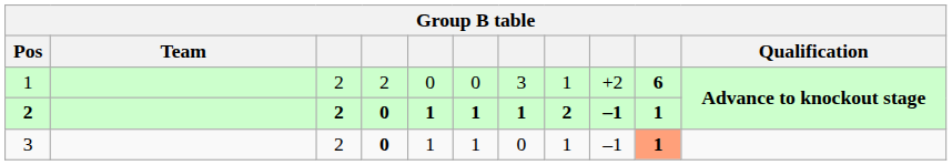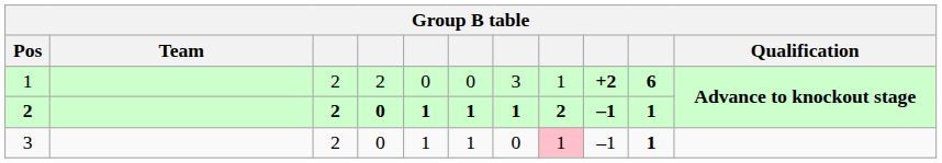row 3 | column 9: normal -> bold
row 5 | column 4: bold -> normal
row 5 | column 8: no background -> pink background
row 5 | column 10: lightsalmon background -> no background
